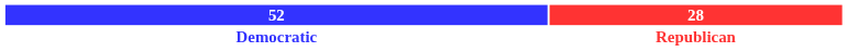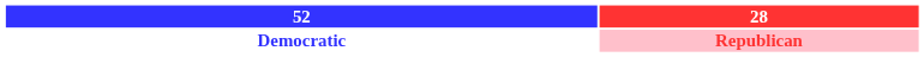Democratic | column 2: no background -> pink background
